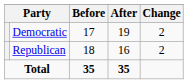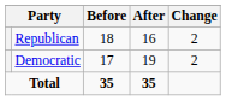rows swapped: Democratic <-> Republican
